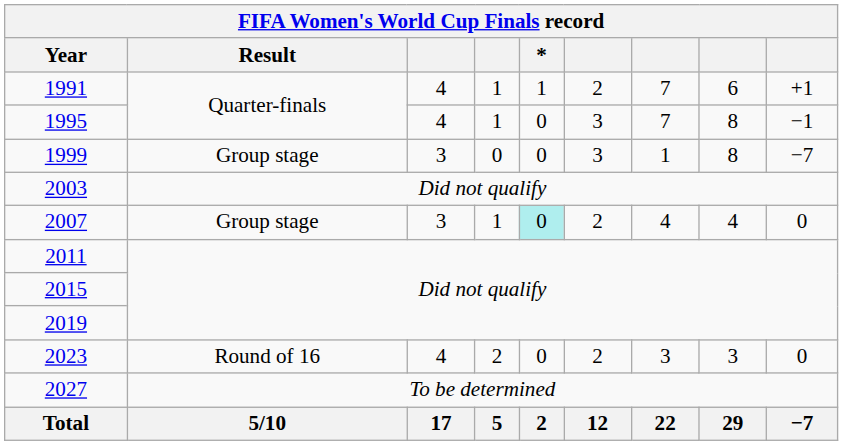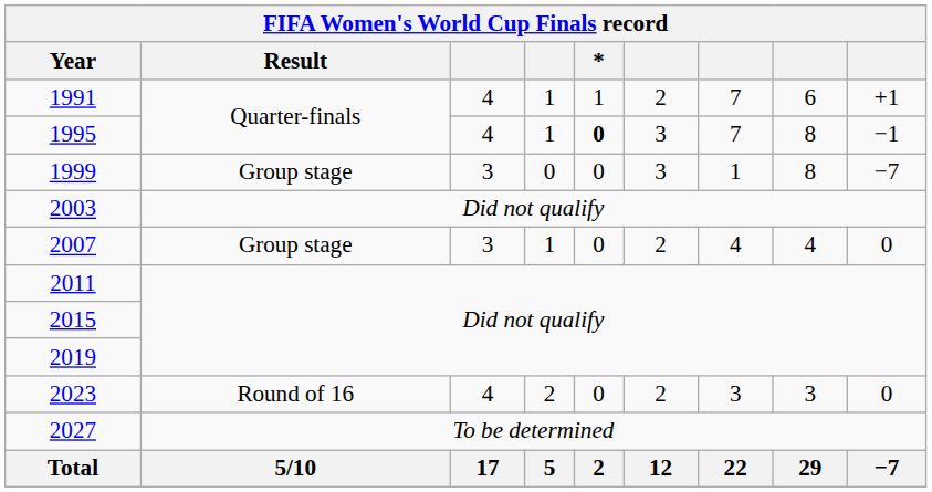1995 | *: normal -> bold
2007 | *: paleturquoise background -> no background
